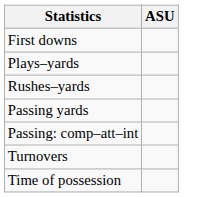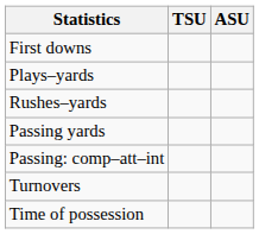+ column: TSU
